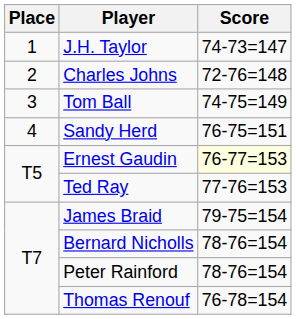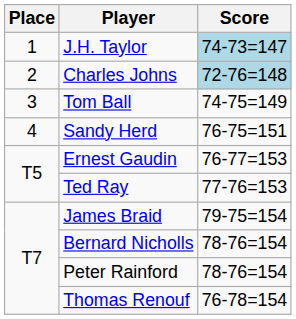J.H. Taylor | Score: no background -> lightblue background
Charles Johns | Score: no background -> lightblue background
Ernest Gaudin | Score: lightyellow background -> no background
